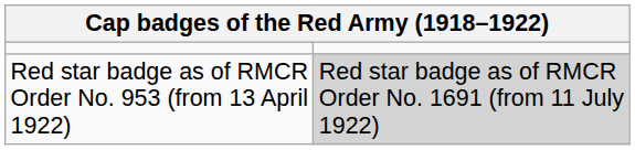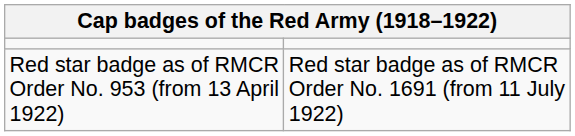Red star badge as of RMCR Order No. 953 (from 13 April 1922) | column 2: lightgrey background -> no background
